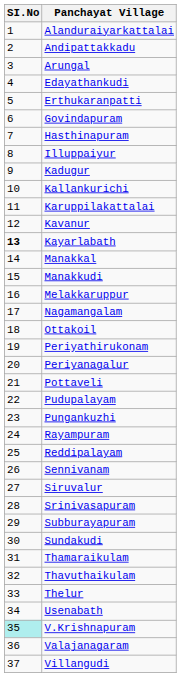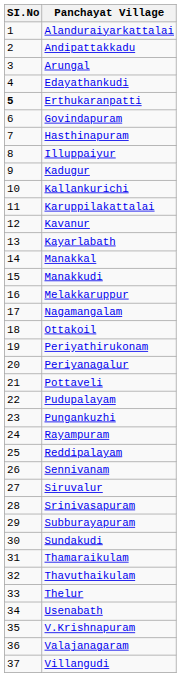Erthukaranpatti | SI.No: normal -> bold
Kayarlabath | SI.No: bold -> normal
V.Krishnapuram | SI.No: paleturquoise background -> no background
